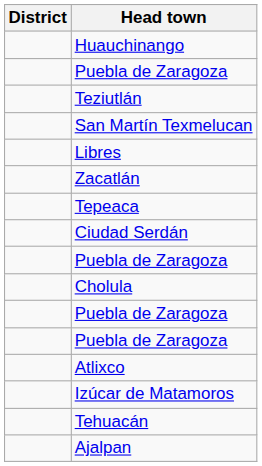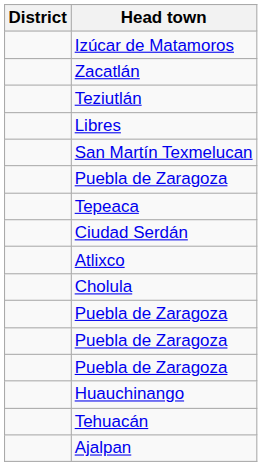row 2 | Head town: Huauchinango -> Izúcar de Matamoros
row 3 | Head town: Puebla de Zaragoza -> Zacatlán
row 5 | Head town: San Martín Texmelucan -> Libres
row 6 | Head town: Libres -> San Martín Texmelucan
row 7 | Head town: Zacatlán -> Puebla de Zaragoza
row 10 | Head town: Puebla de Zaragoza -> Atlixco
row 14 | Head town: Atlixco -> Puebla de Zaragoza
row 15 | Head town: Izúcar de Matamoros -> Huauchinango
